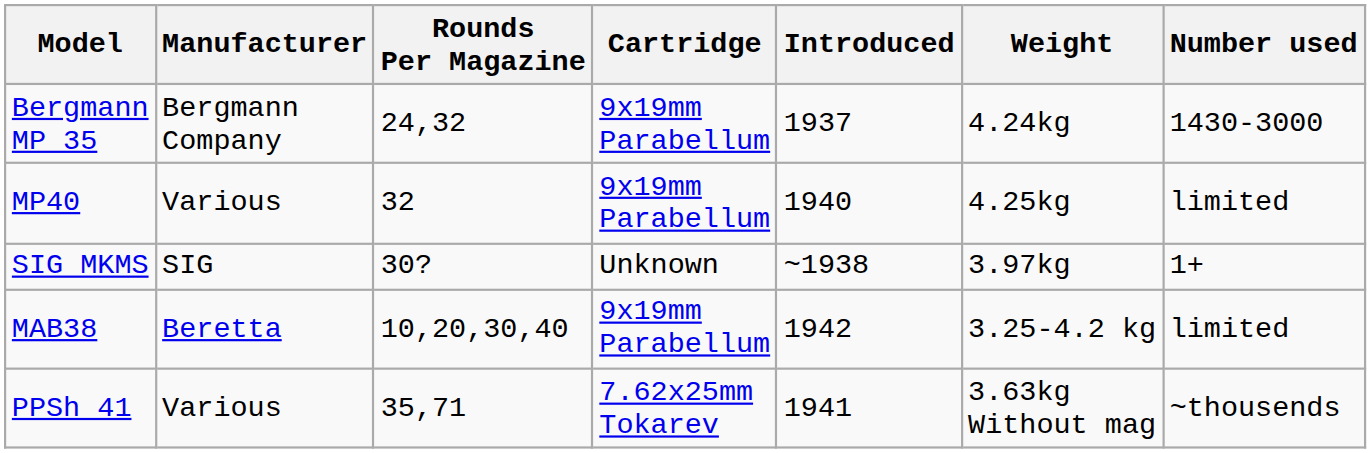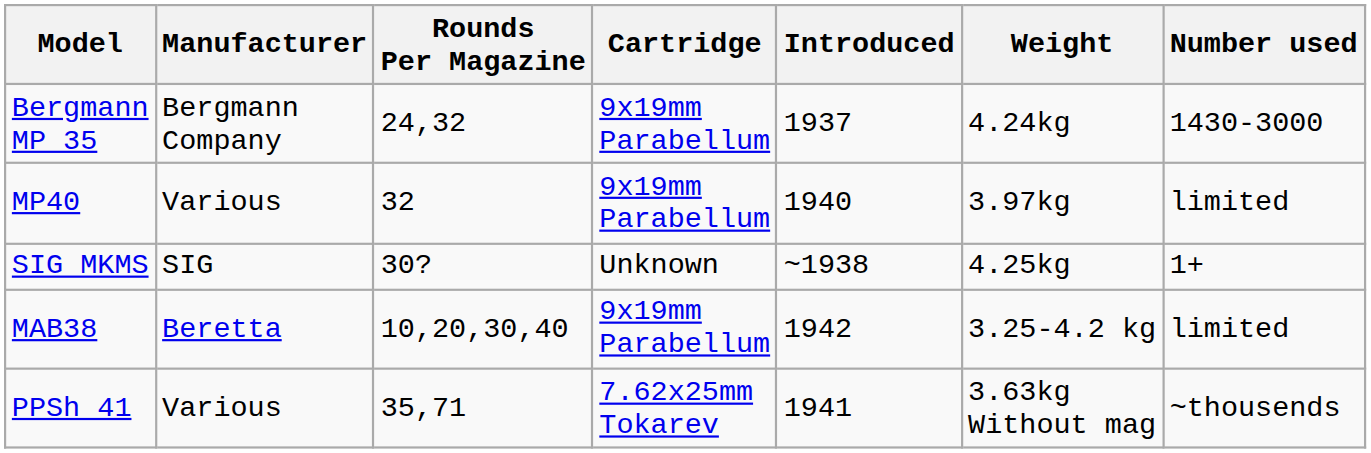MP40 | Weight: 4.25kg -> 3.97kg
SIG MKMS | Weight: 3.97kg -> 4.25kg
